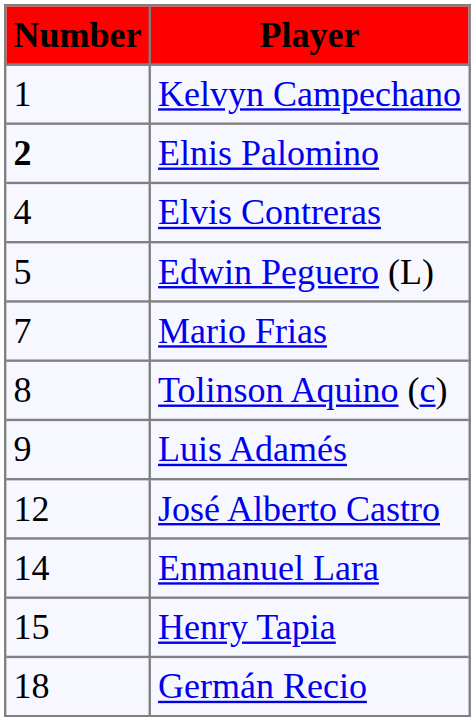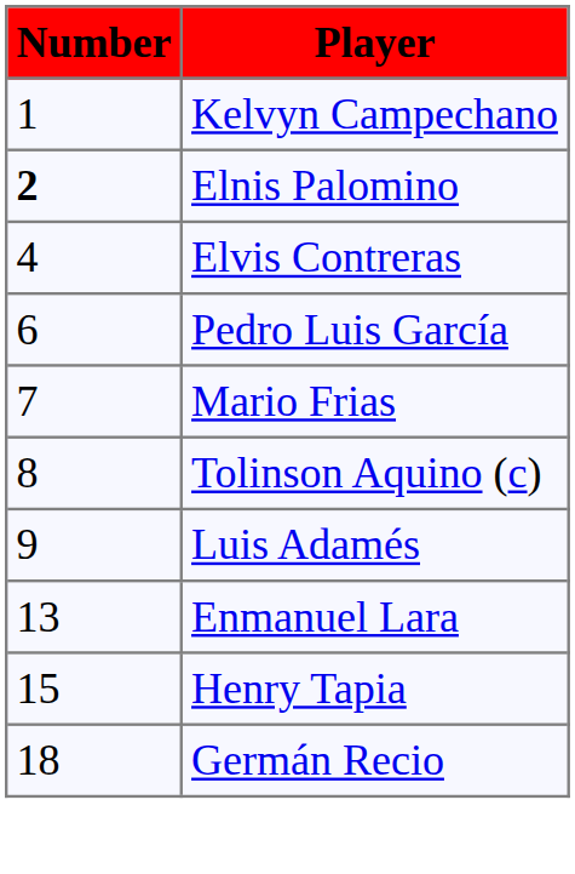- row: 5 | Edwin Peguero (L)
+ row: 6 | Pedro Luis García
- row: 12 | José Alberto Castro
Enmanuel Lara | Number: 14 -> 13
